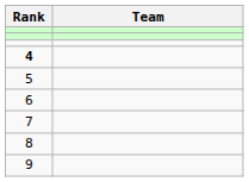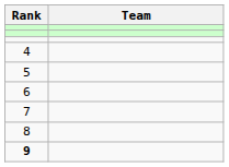row 5 | Rank: bold -> normal
row 10 | Rank: normal -> bold
